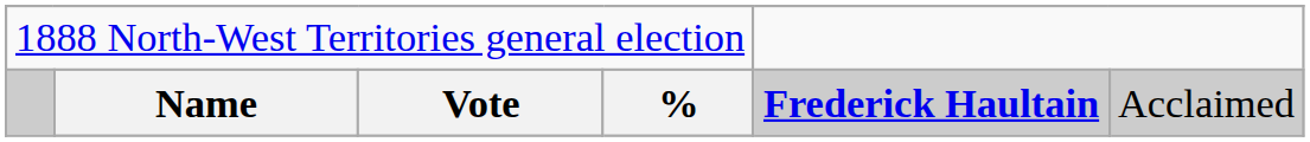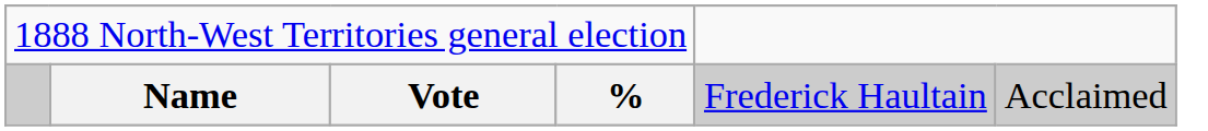Name | column 5: bold -> normal
